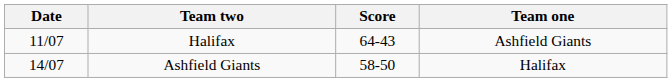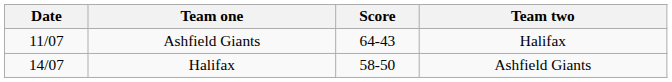columns swapped: Team one <-> Team two
